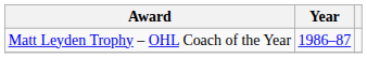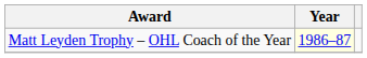Matt Leyden Trophy – OHL Coach of the Year | Year: no background -> lightyellow background
